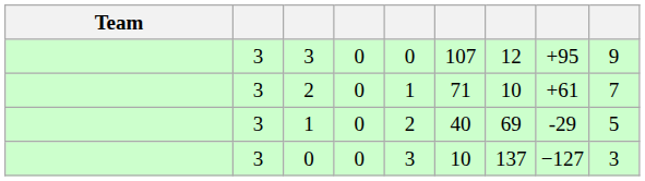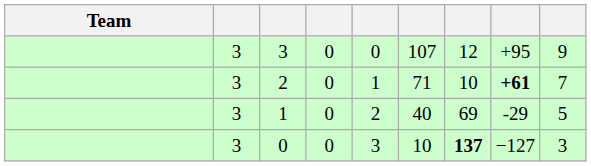row 3 | column 8: normal -> bold
row 5 | column 7: normal -> bold
